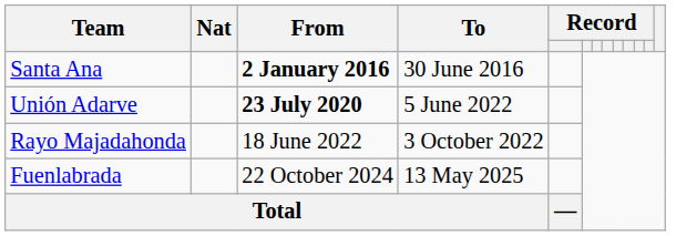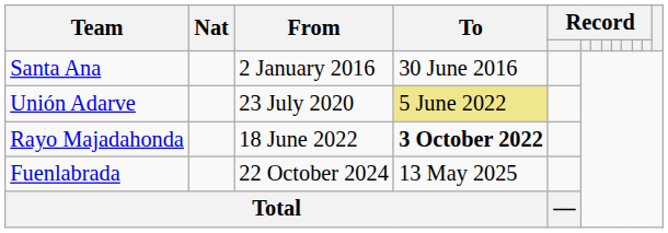Santa Ana | From: bold -> normal
Unión Adarve | From: bold -> normal
Unión Adarve | To: no background -> khaki background
Rayo Majadahonda | To: normal -> bold
